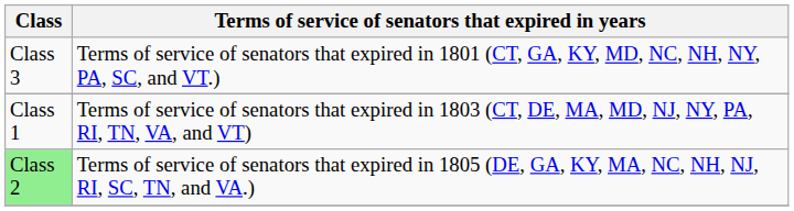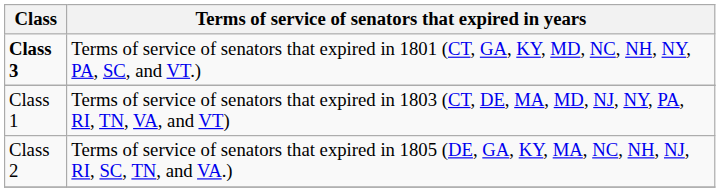Class 3 | Class: normal -> bold
Class 2 | Class: lightgreen background -> no background
